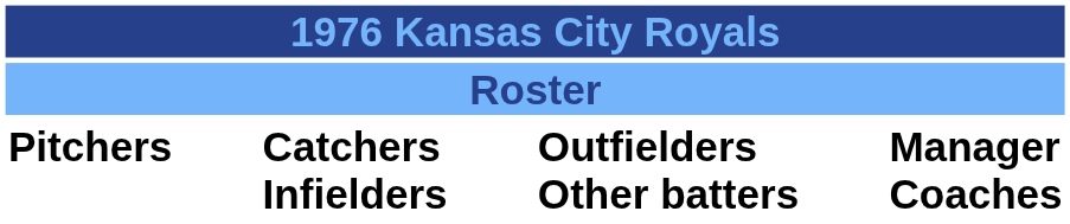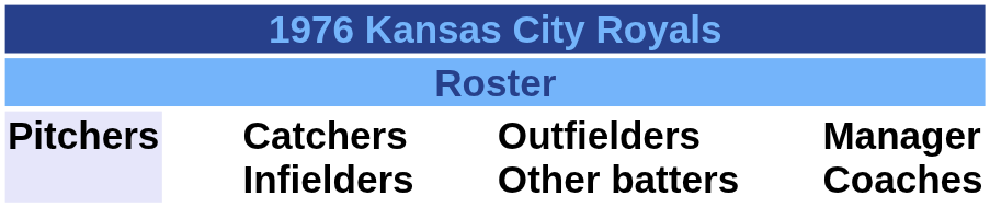Pitchers | column 1: no background -> lavender background
